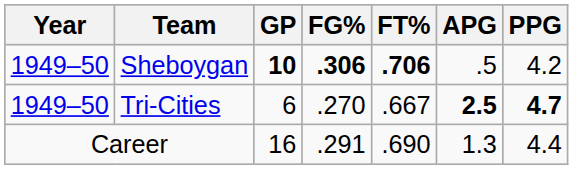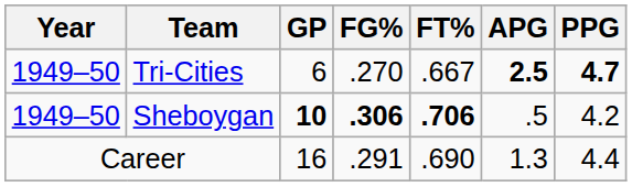rows swapped: Tri-Cities <-> Sheboygan
